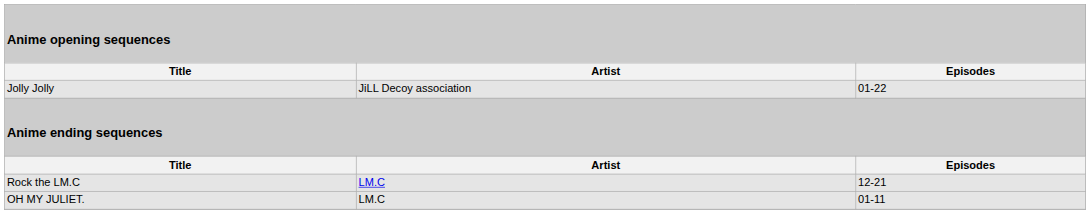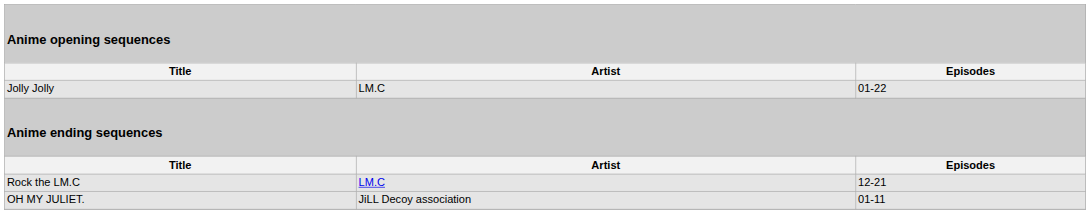Jolly Jolly | column 2: JiLL Decoy association -> LM.C
OH MY JULIET. | column 2: LM.C -> JiLL Decoy association
